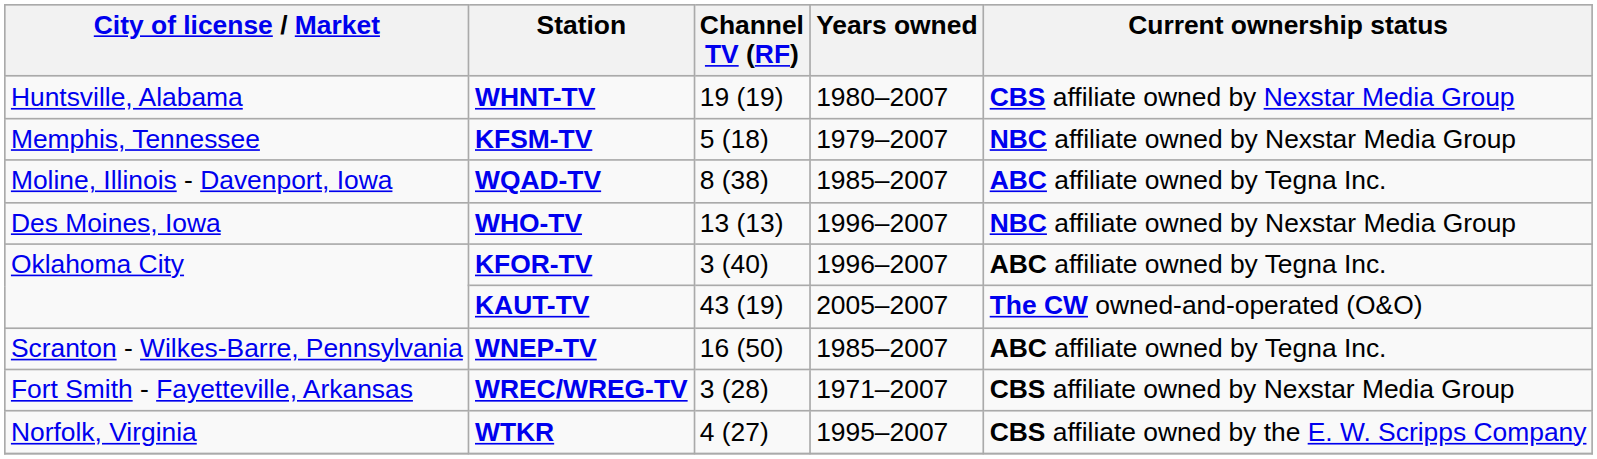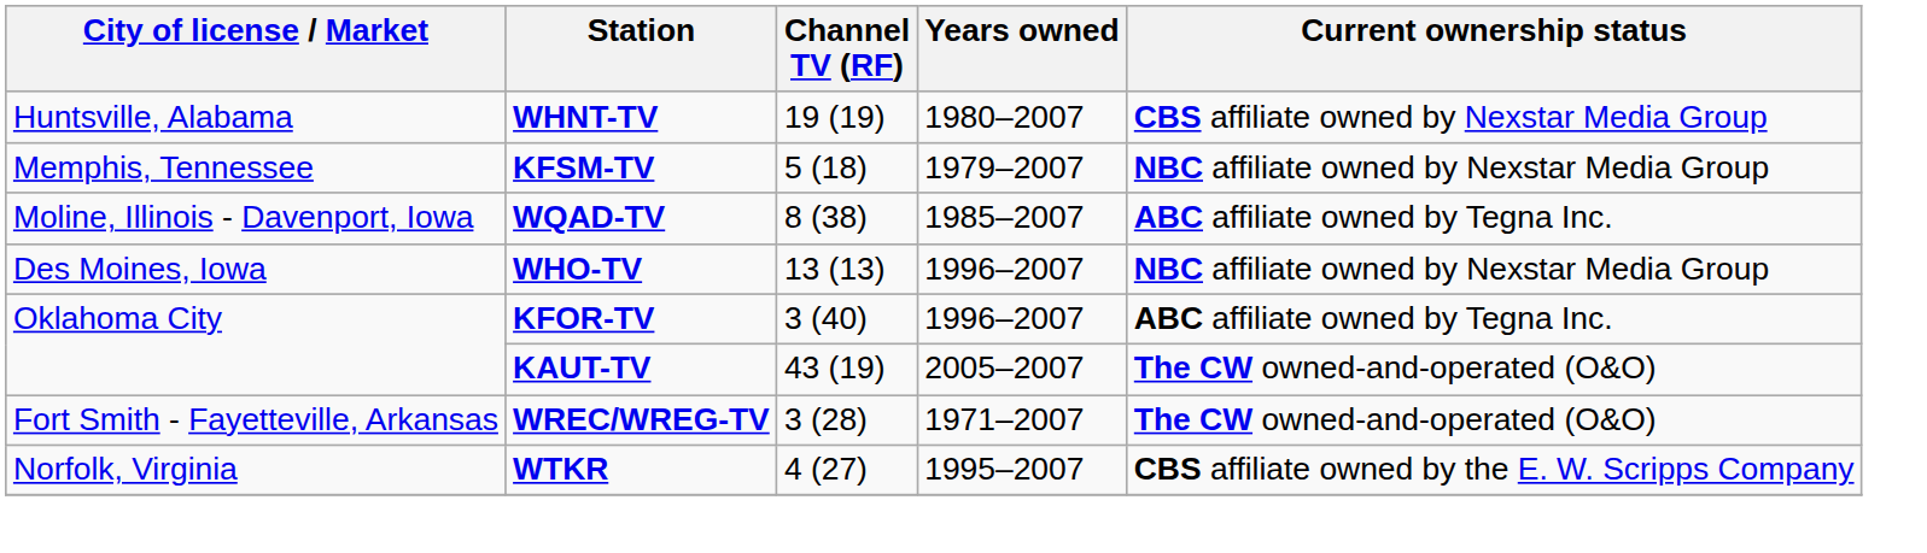- row: Scranton - Wilkes-Barre, Pennsylvania | WNEP-TV | 16 (50) | 1985–2007 | ABC affiliate owned by Tegna Inc.
WREC/WREG-TV | Current ownership status: CBS affiliate owned by Nexstar Media Group -> The CW owned-and-operated (O&O)
